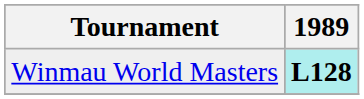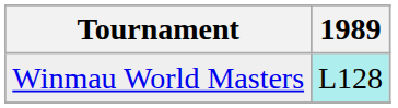Winmau World Masters | 1989: bold -> normal
